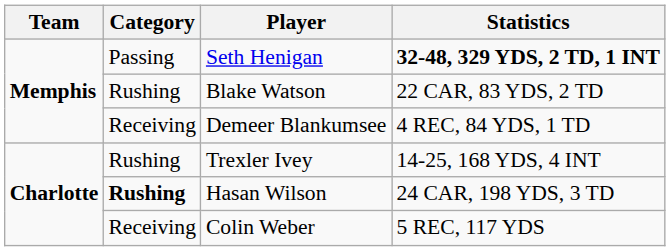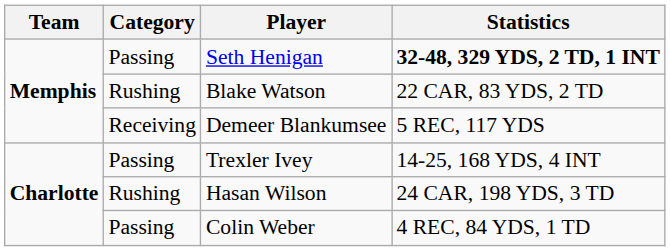Demeer Blankumsee | Statistics: 4 REC, 84 YDS, 1 TD -> 5 REC, 117 YDS
Trexler Ivey | Category: Rushing -> Passing
Hasan Wilson | Category: bold -> normal
Colin Weber | Category: Receiving -> Passing
Colin Weber | Statistics: 5 REC, 117 YDS -> 4 REC, 84 YDS, 1 TD
